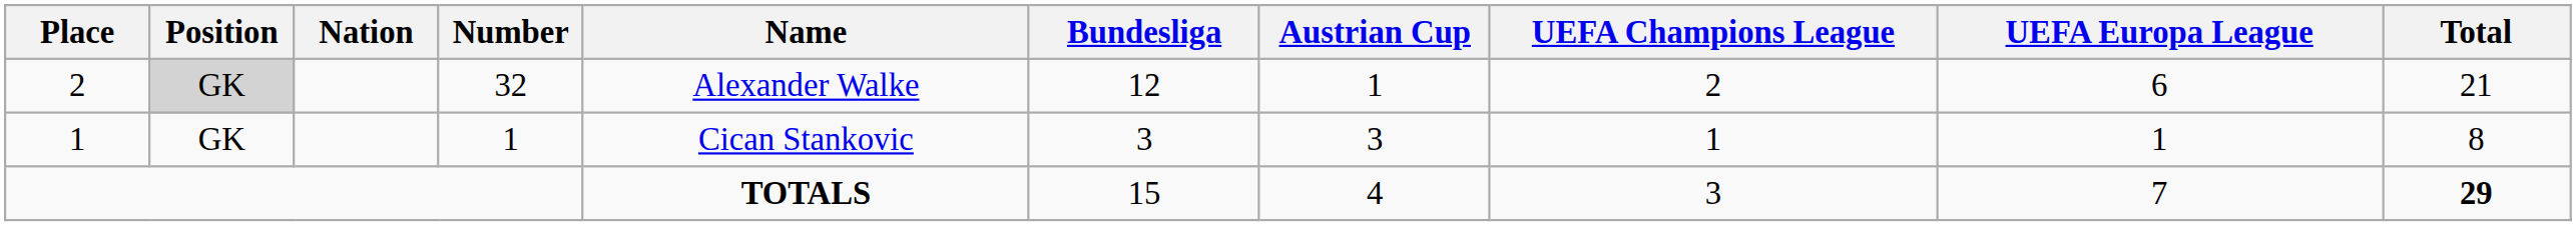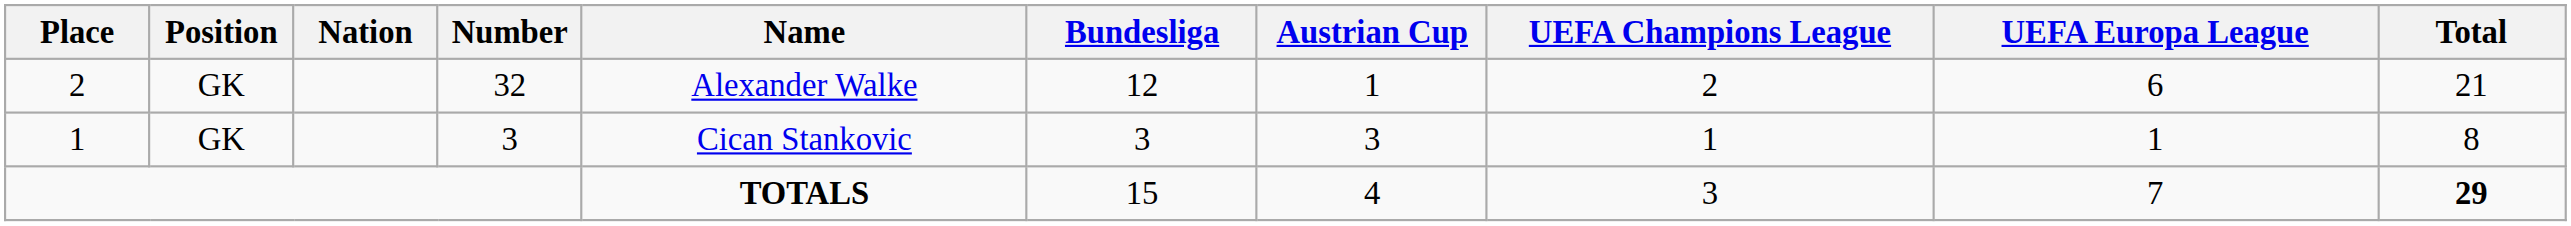row 2 | Position: lightgrey background -> no background
row 3 | Number: 1 -> 3
